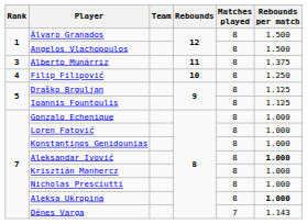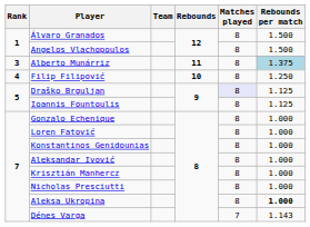Alberto Munárriz | Rebounds per match: no background -> lightblue background
Draško Brguljan | Matches played: no background -> lavender background
Aleksandar Ivović | Rebounds per match: bold -> normal
